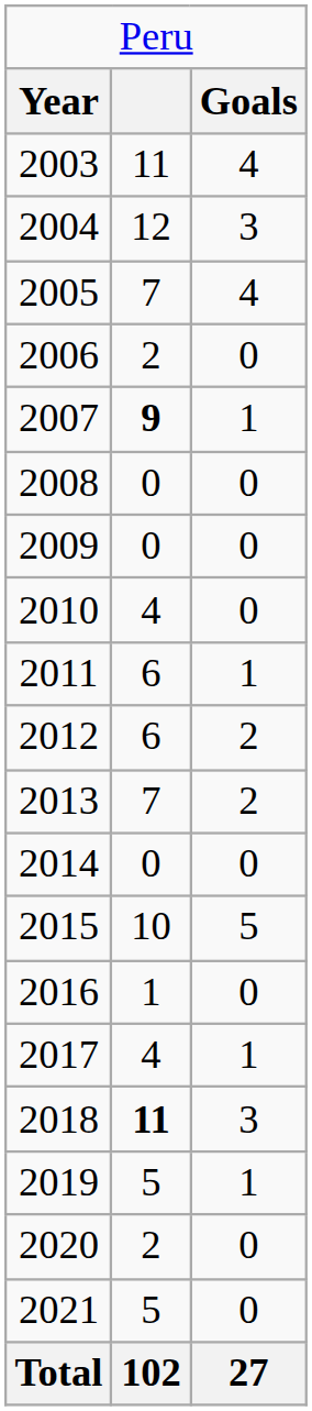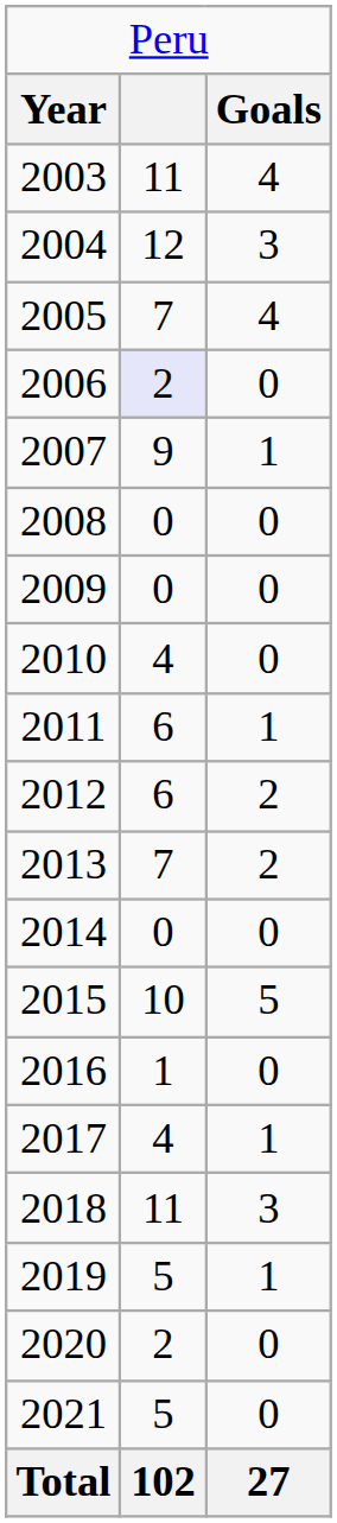2006 | column 2: no background -> lavender background
2007 | column 2: bold -> normal
2018 | column 2: bold -> normal
